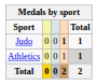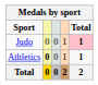Judo | column 4: bold -> normal
Judo | Total: no background -> pink background
Athletics | column 2: normal -> bold
Athletics | Total: lightgrey background -> no background
